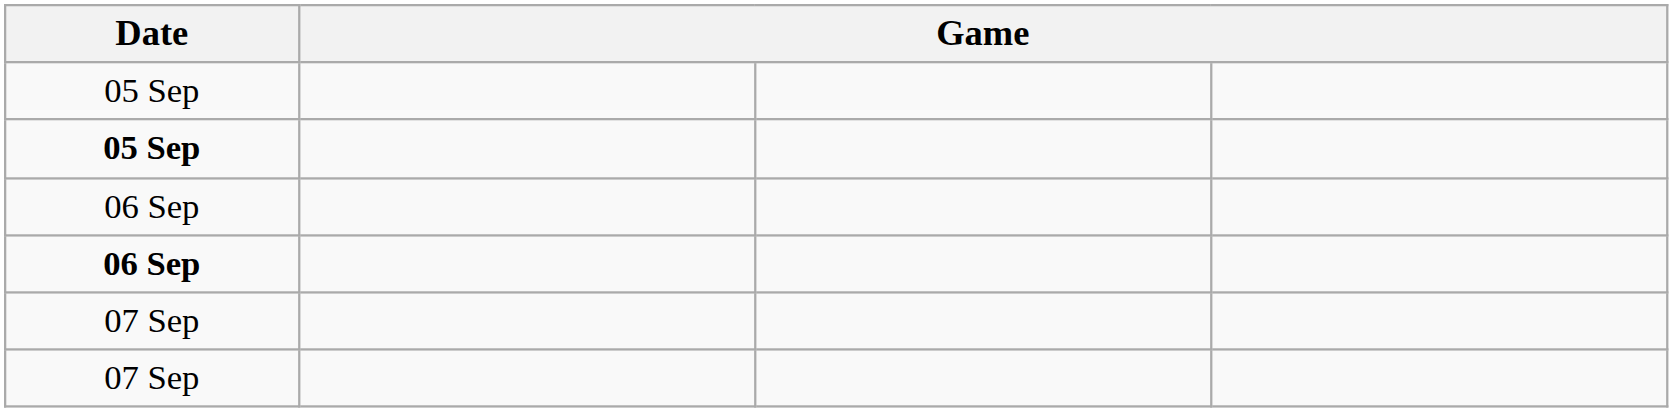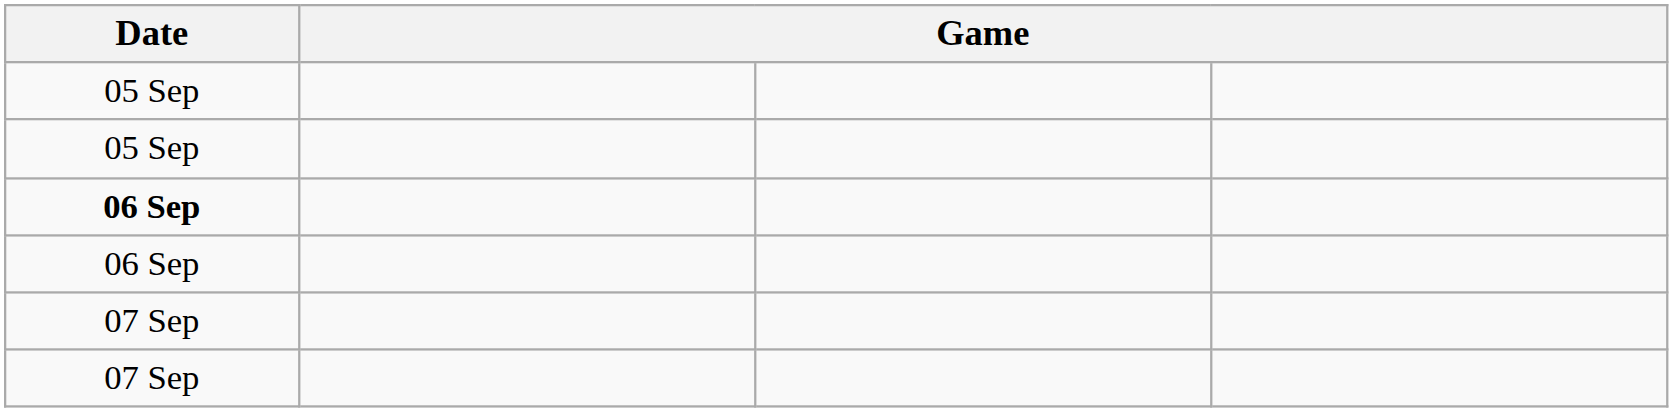row 3 | Date: bold -> normal
row 4 | Date: normal -> bold
row 5 | Date: bold -> normal
